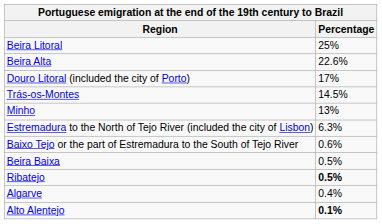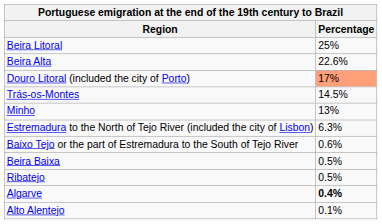Douro Litoral (included the city of Porto) | Percentage: no background -> lightsalmon background
Ribatejo | Percentage: bold -> normal
Algarve | Percentage: normal -> bold
Alto Alentejo | Percentage: bold -> normal
